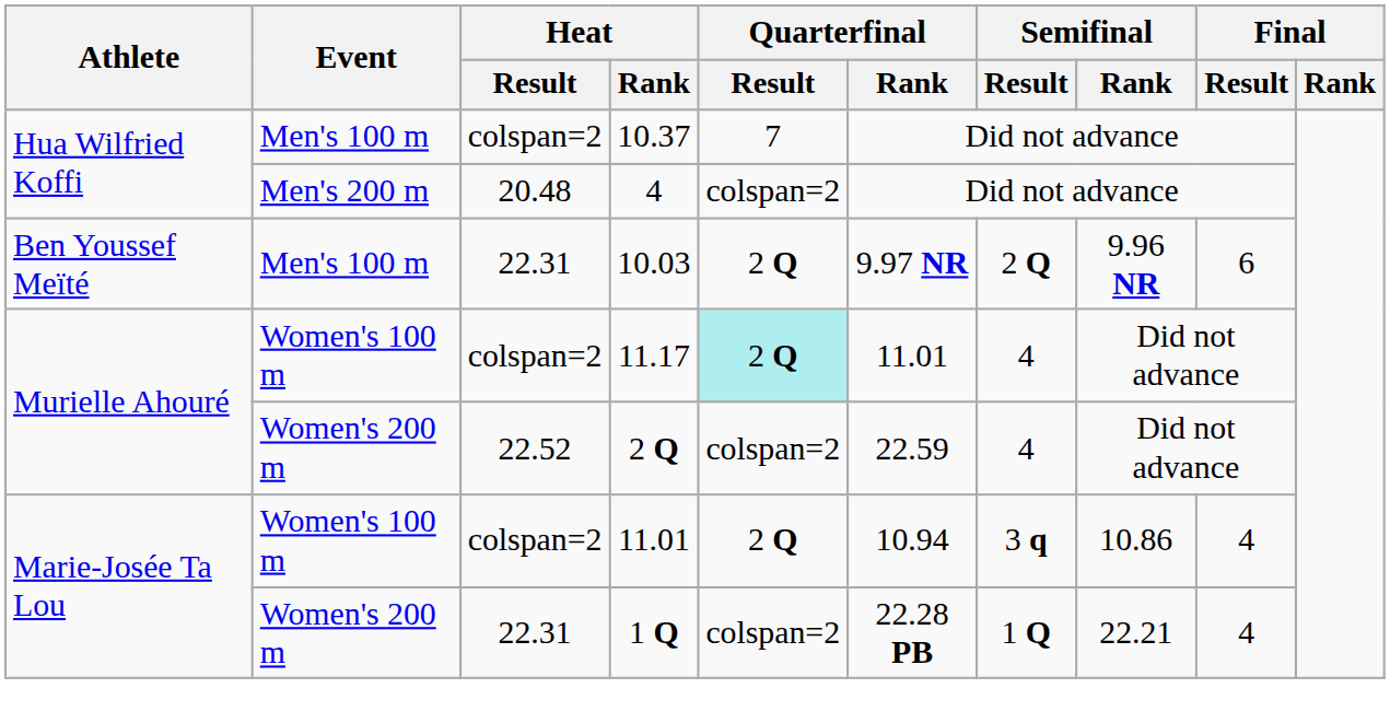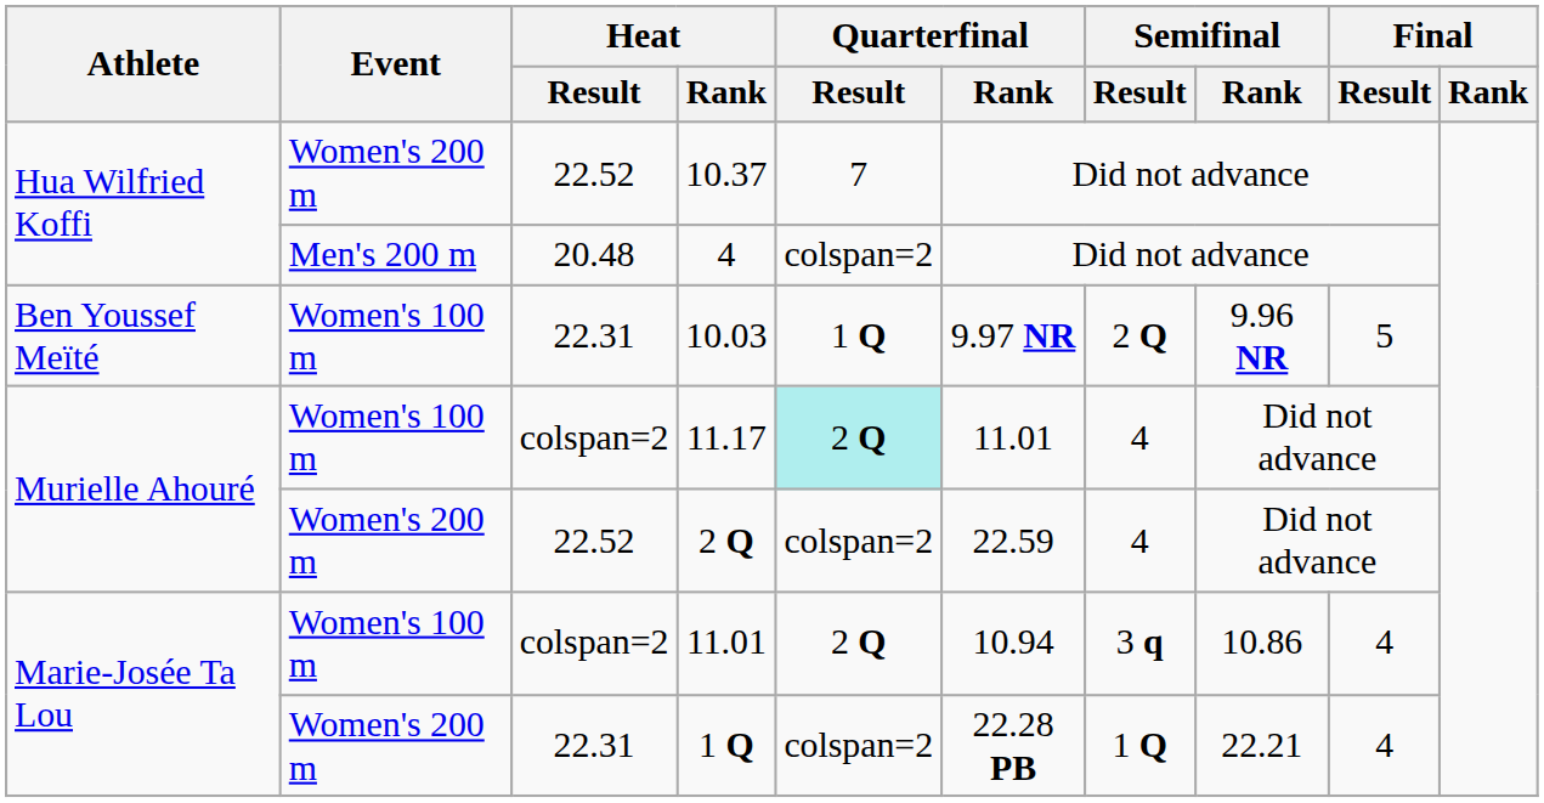10.37 | Event: Men's 100 m -> Women's 200 m
10.37 | Heat / Result: colspan=2 -> 22.52
10.03 | Event: Men's 100 m -> Women's 100 m
10.03 | Quarterfinal / Result: 2 Q -> 1 Q
10.03 | Final / Result: 6 -> 5
